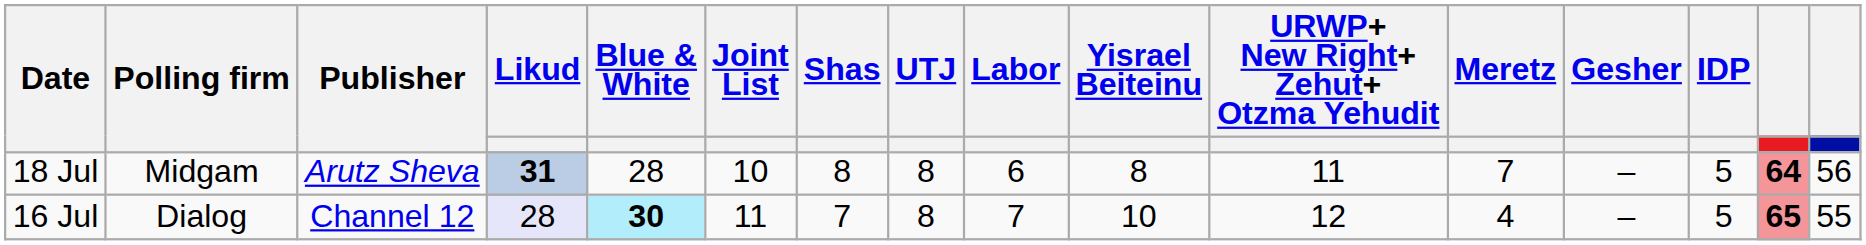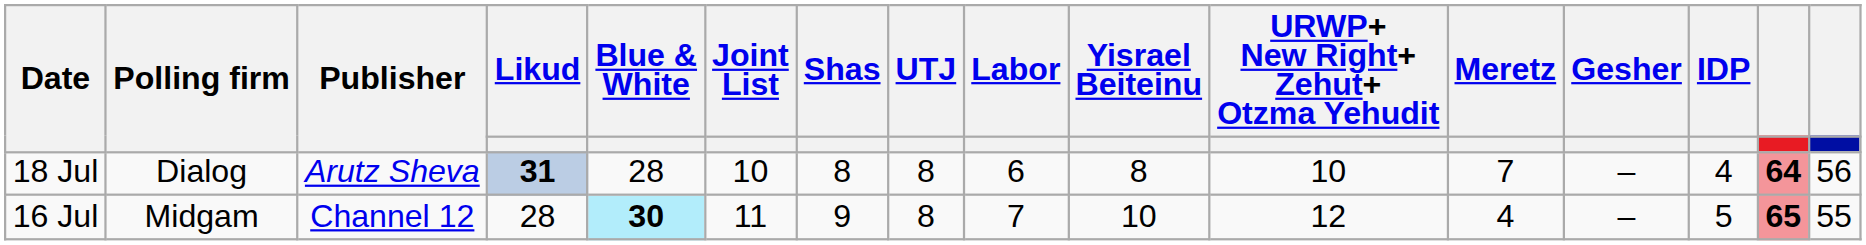18 Jul | Polling firm: Midgam -> Dialog
18 Jul | URWP+ New Right+ Zehut+ Otzma Yehudit: 11 -> 10
18 Jul | IDP: 5 -> 4
16 Jul | Polling firm: Dialog -> Midgam
16 Jul | Likud: lavender background -> no background
16 Jul | Shas: 7 -> 9
